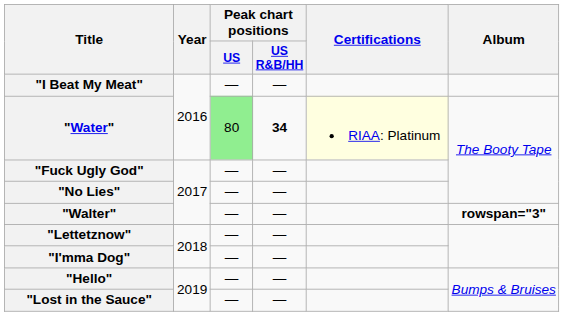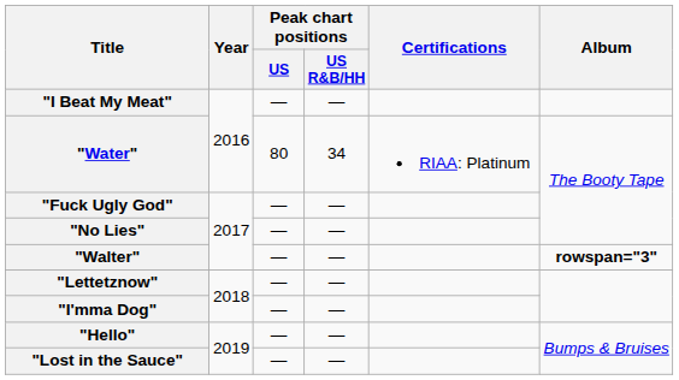"Water" | Peak chart positions / US: lightgreen background -> no background
"Water" | Peak chart positions / US R&B/HH: bold -> normal
"Water" | Certifications: lightyellow background -> no background
